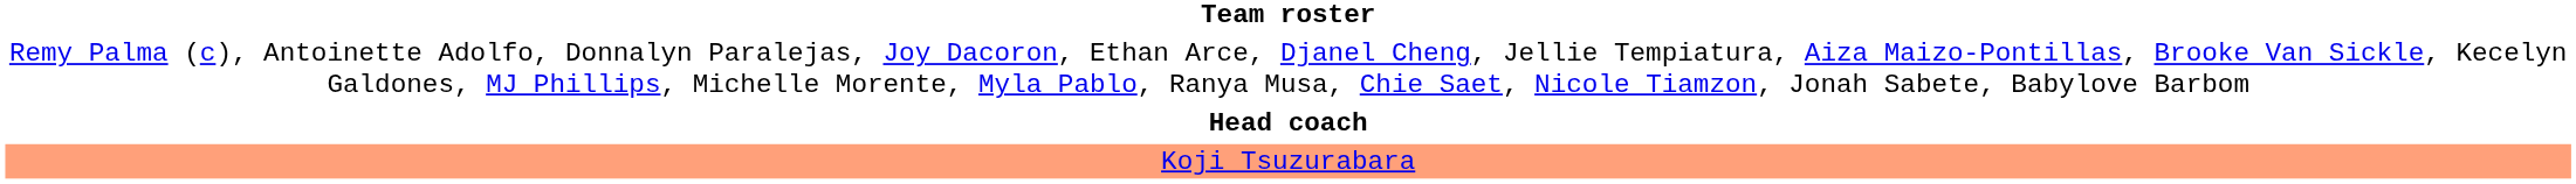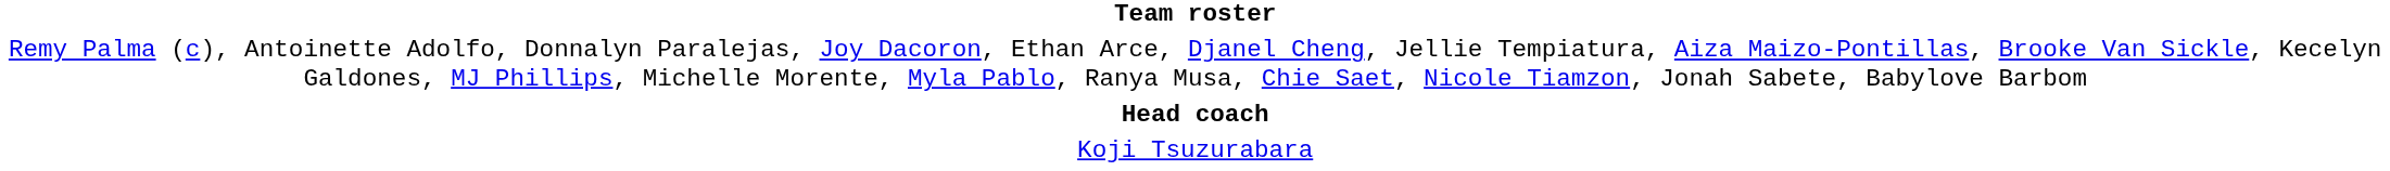row 4 | column 1: lightsalmon background -> no background
